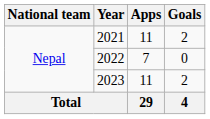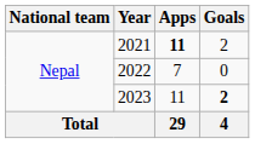2021 | Apps: normal -> bold
2023 | Goals: normal -> bold
